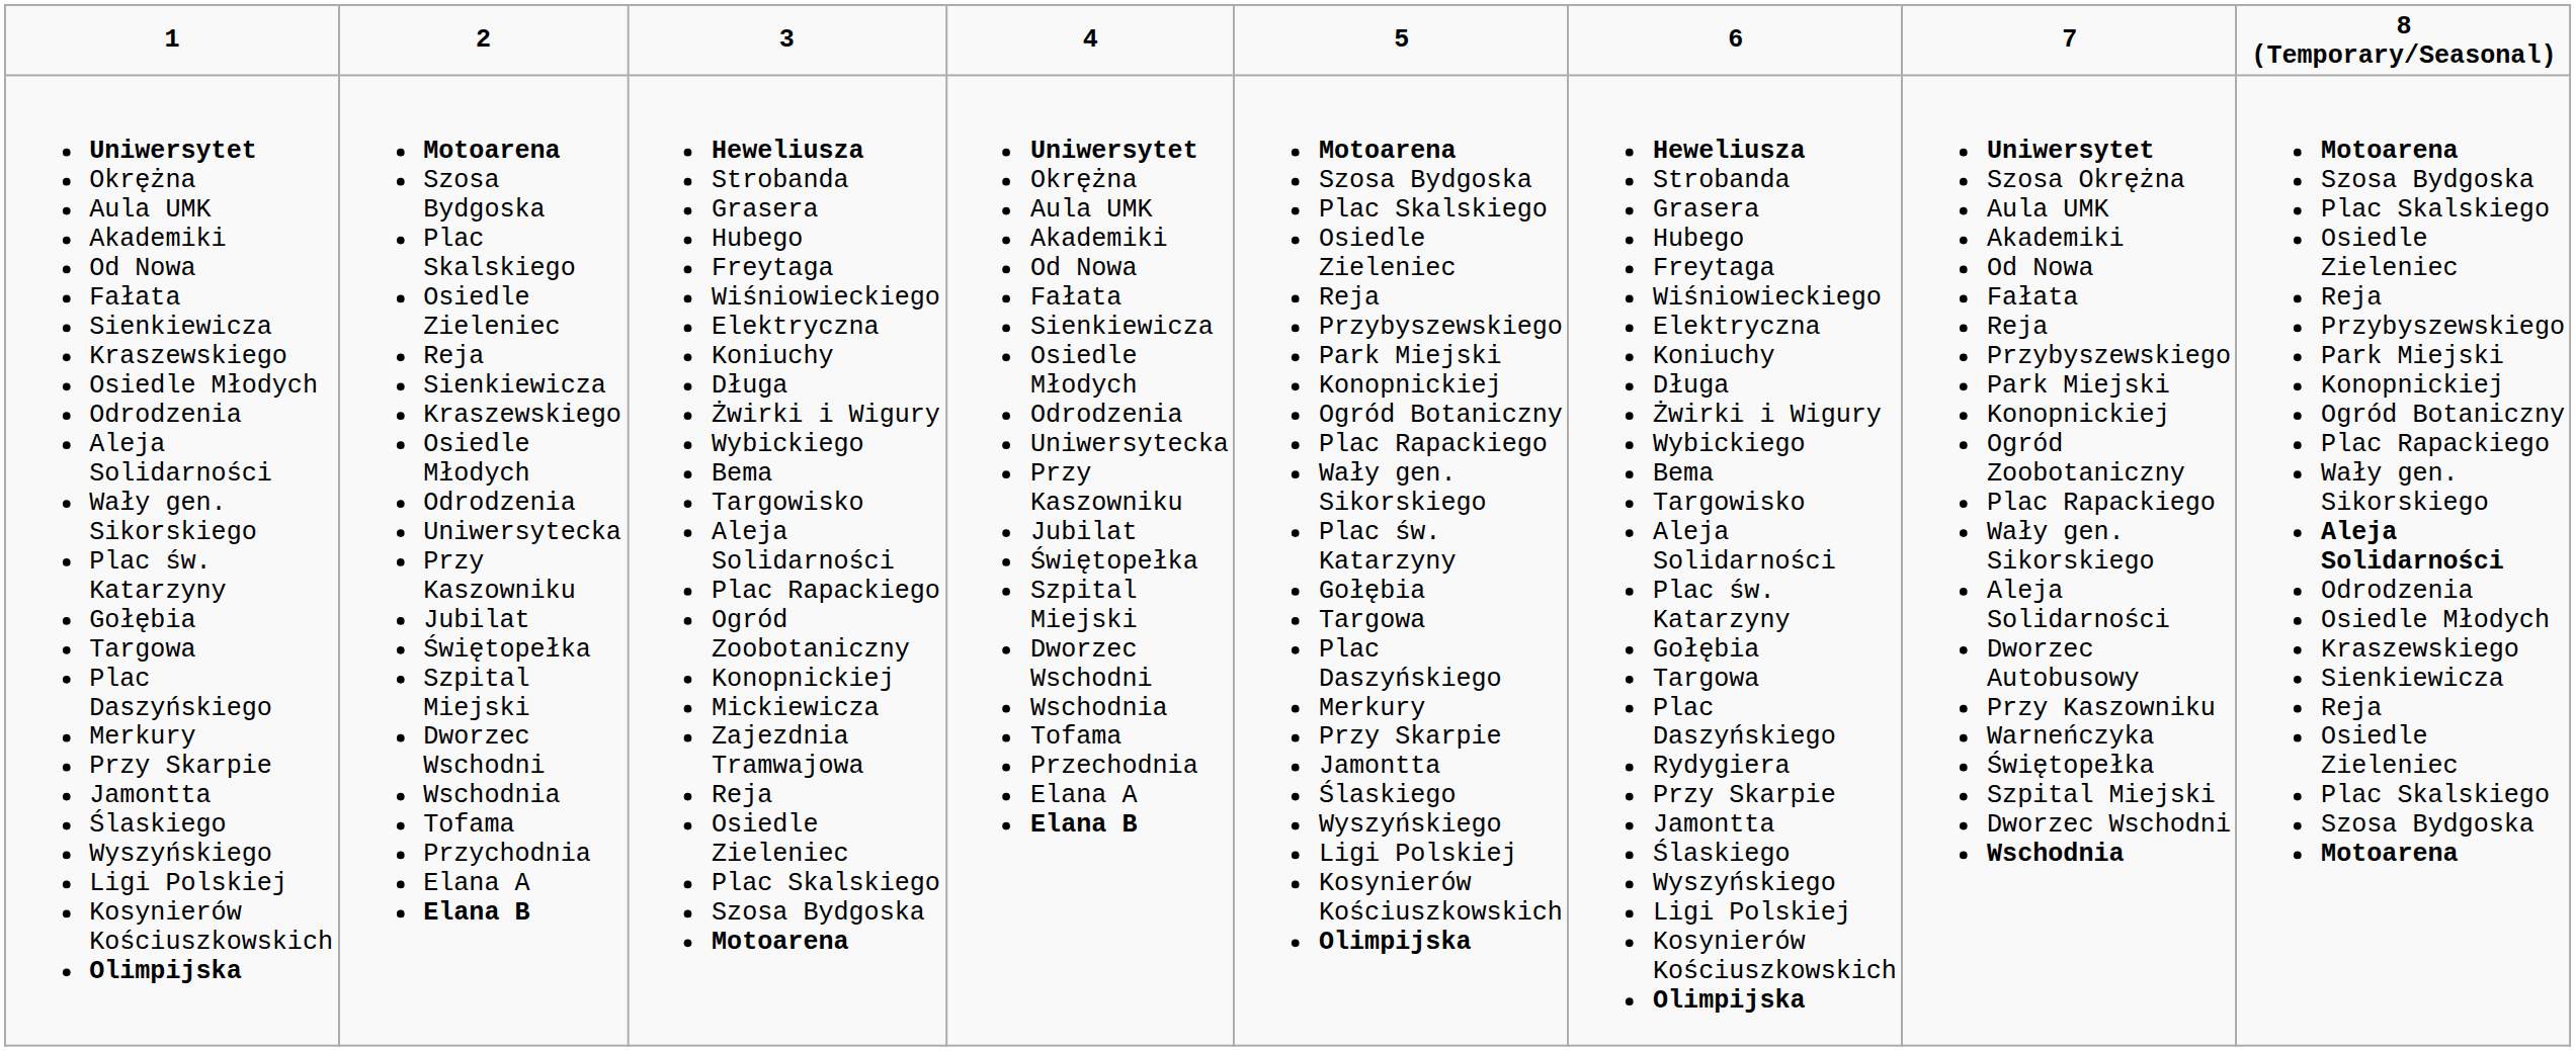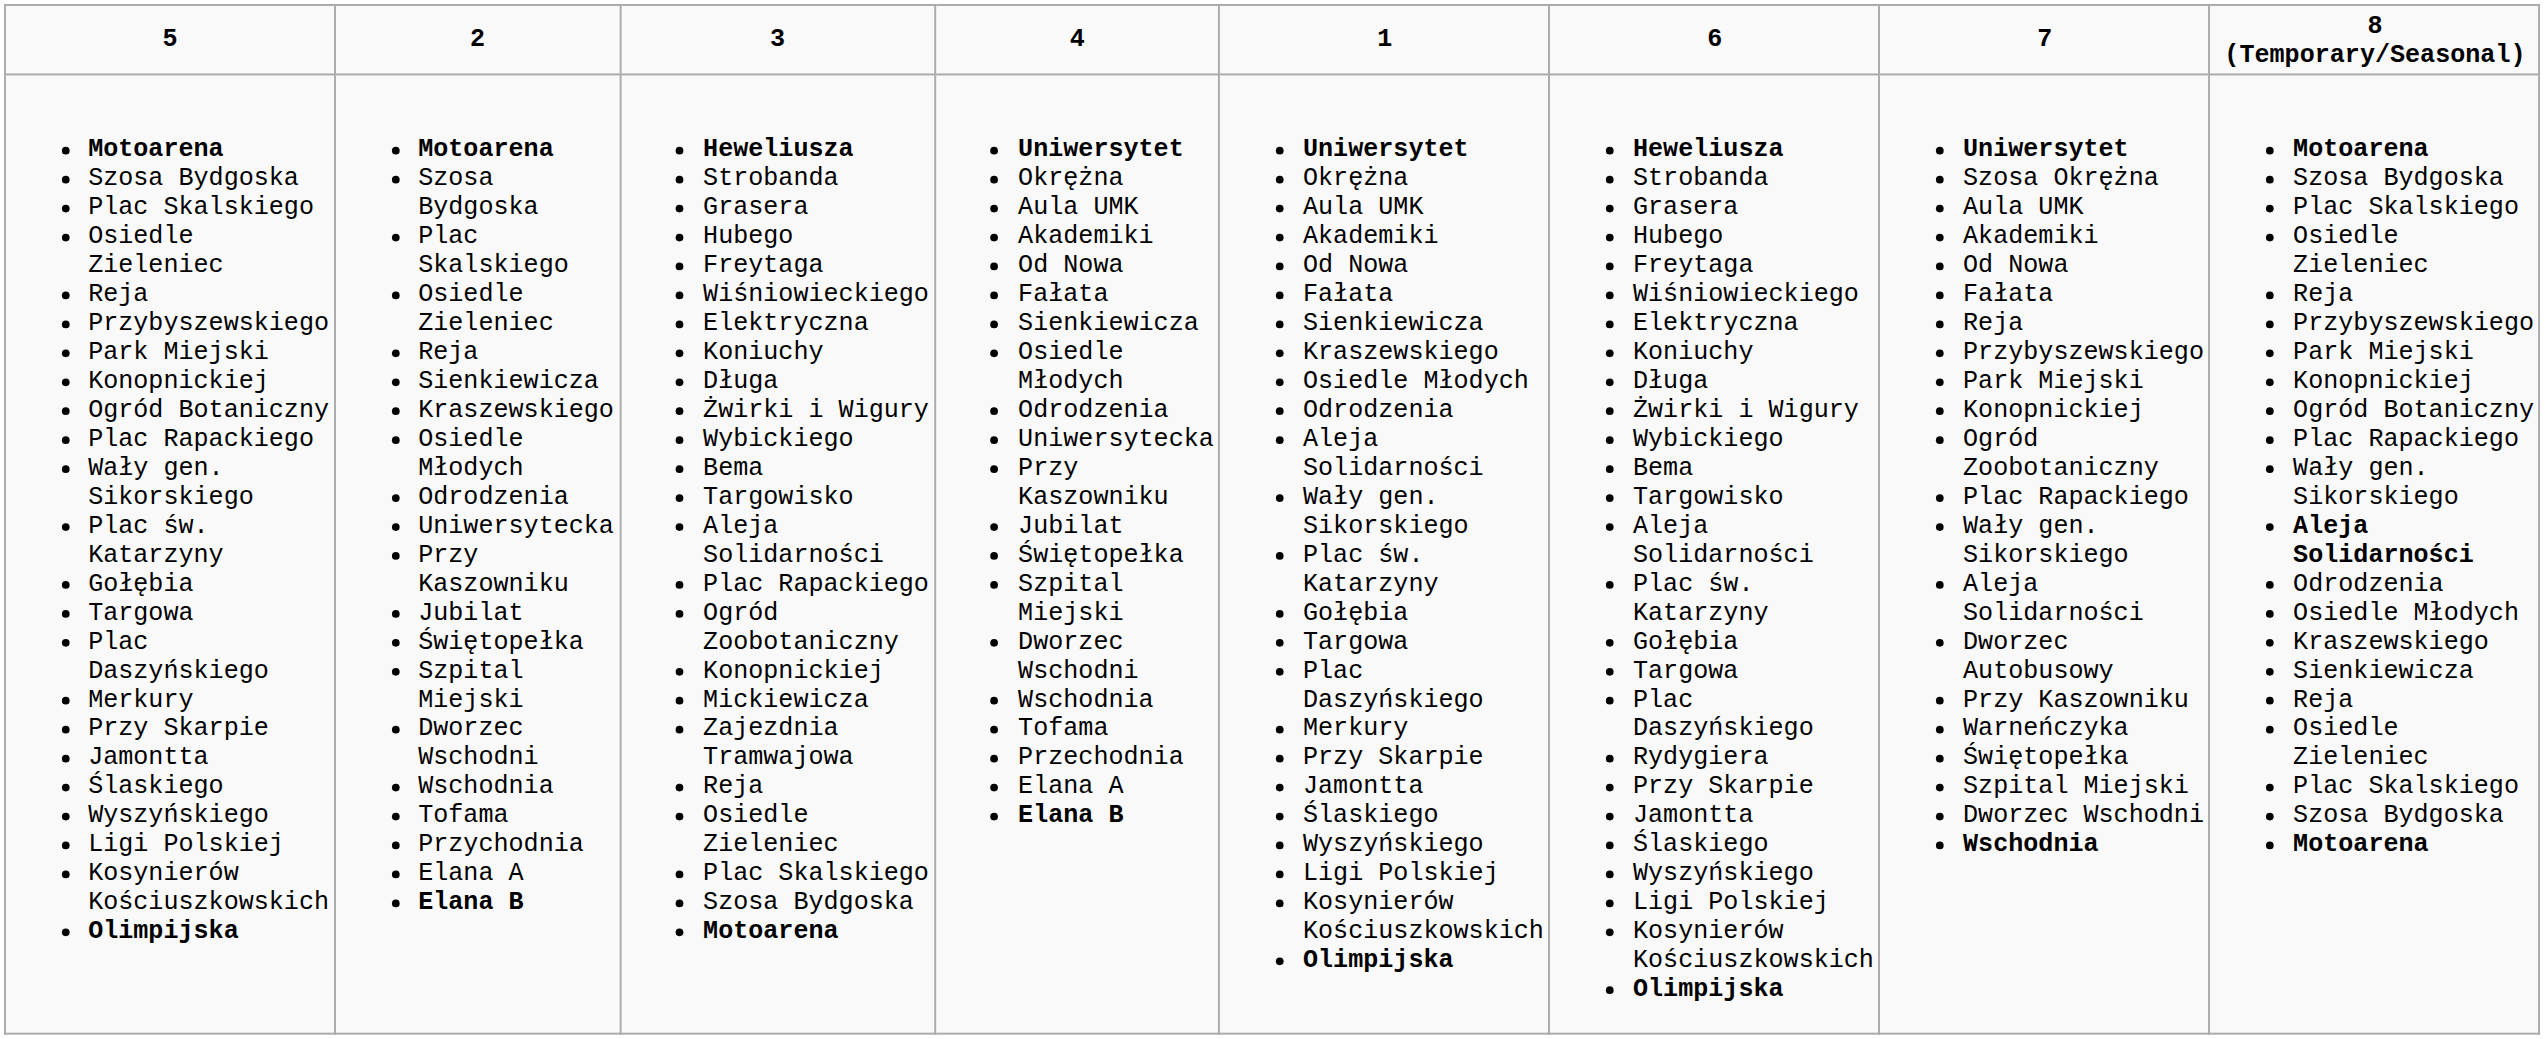columns swapped: 1 <-> 5
